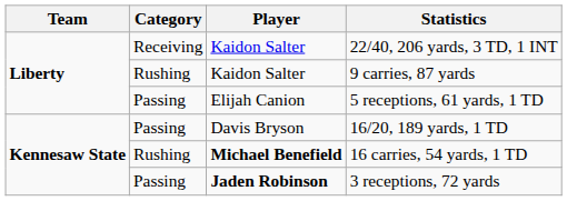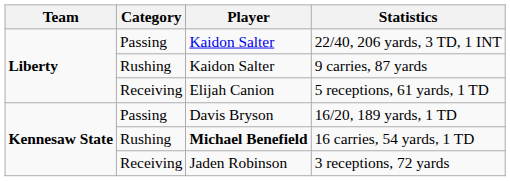22/40, 206 yards, 3 TD, 1 INT | Category: Receiving -> Passing
5 receptions, 61 yards, 1 TD | Category: Passing -> Receiving
3 receptions, 72 yards | Category: Passing -> Receiving
3 receptions, 72 yards | Player: bold -> normal
